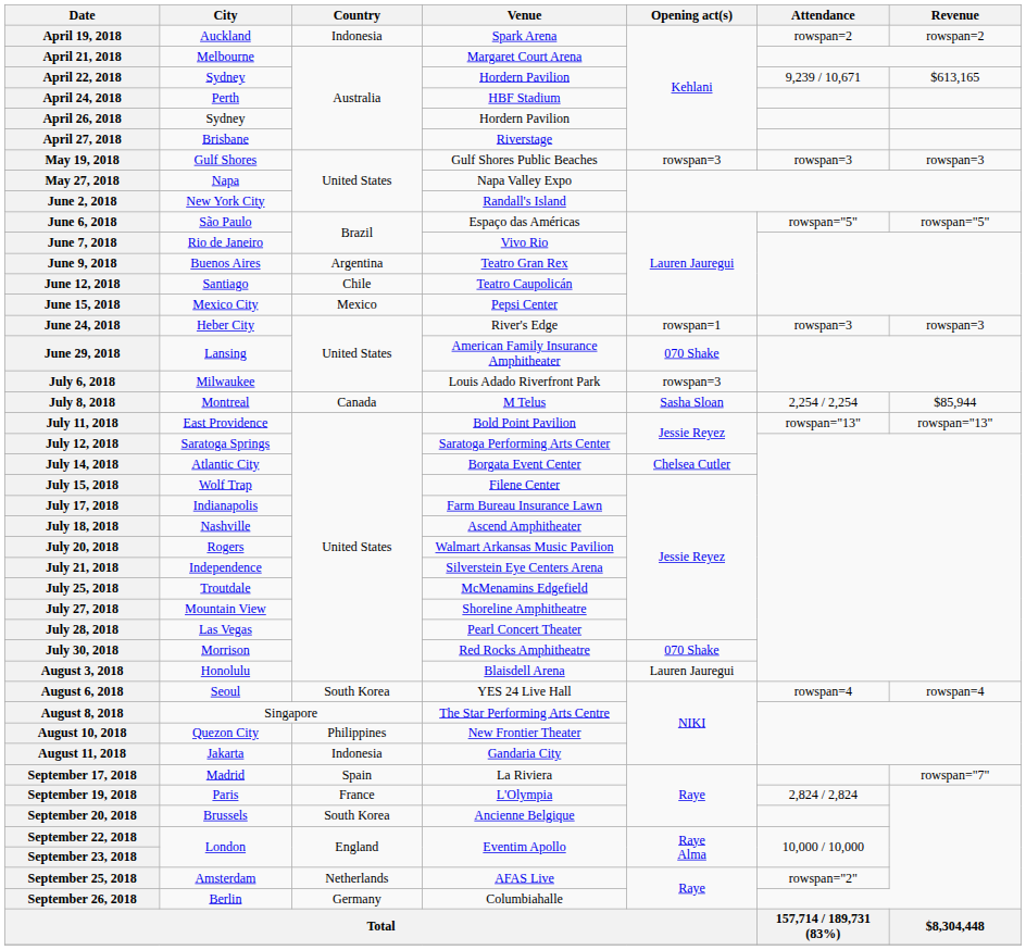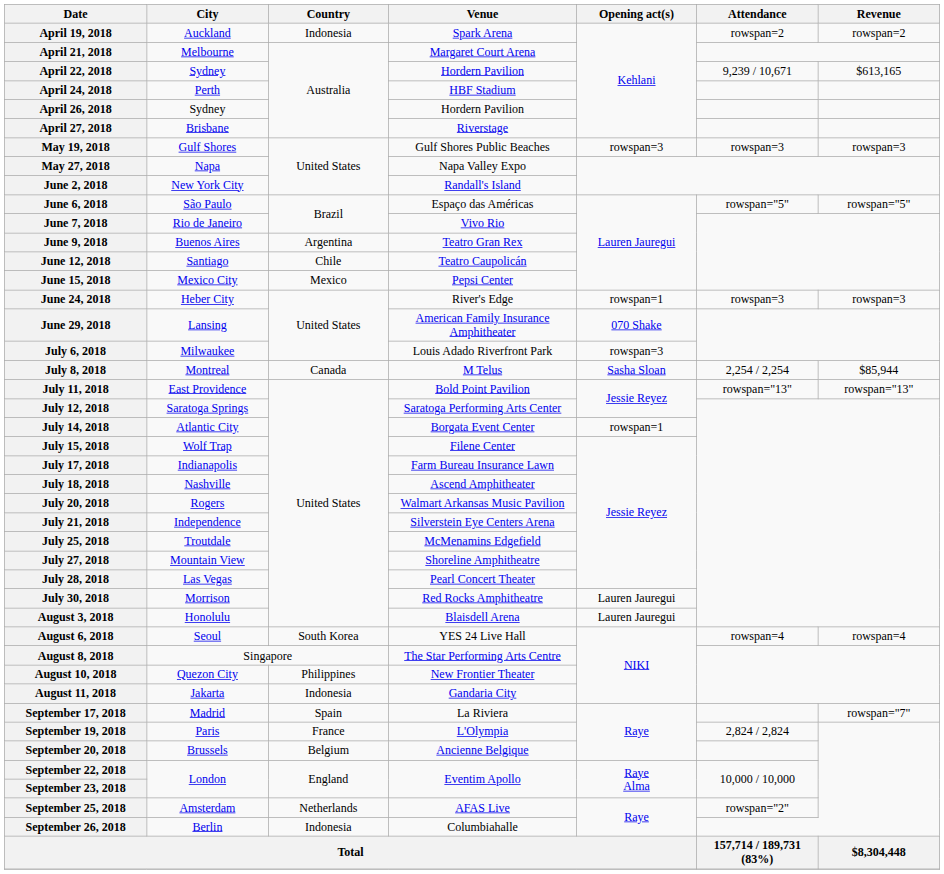July 14, 2018 | Opening act(s): Chelsea Cutler -> rowspan=1
July 30, 2018 | Opening act(s): 070 Shake -> Lauren Jauregui
September 20, 2018 | Country: South Korea -> Belgium
September 26, 2018 | Country: Germany -> Indonesia
